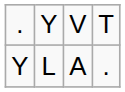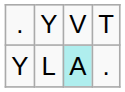row 2 | column 3: no background -> paleturquoise background
